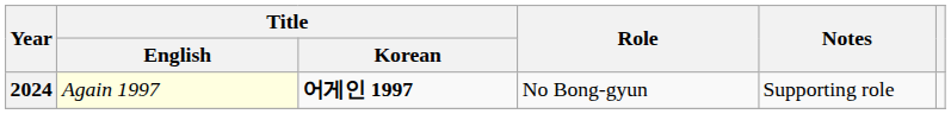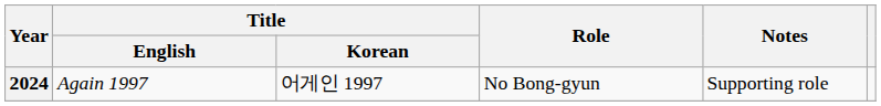2024 | Title / English: lightyellow background -> no background
2024 | Title / Korean: bold -> normal
